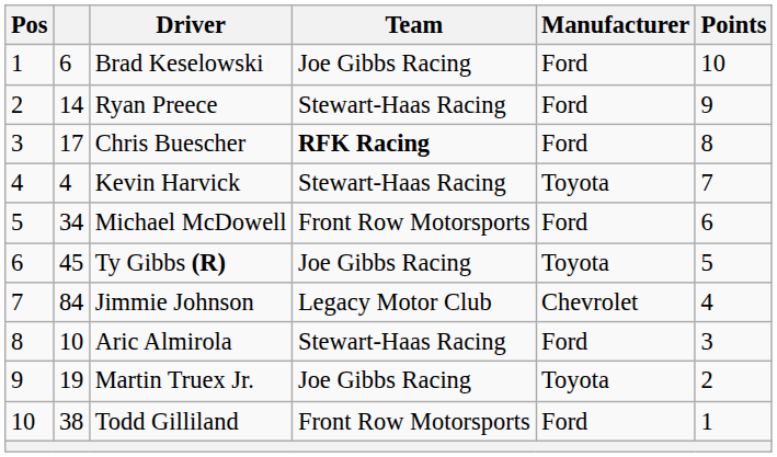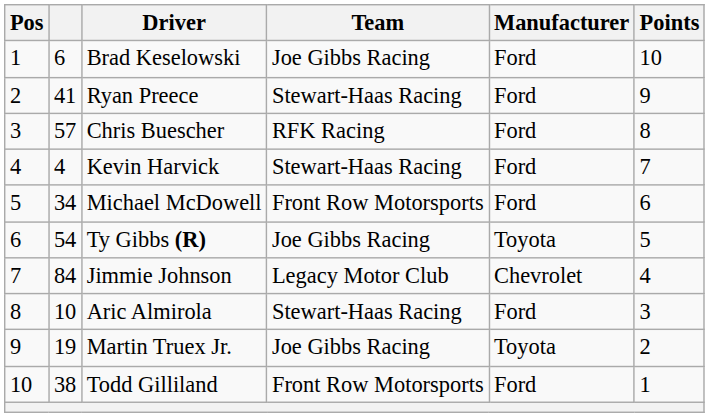Ryan Preece | column 2: 14 -> 41
Chris Buescher | column 2: 17 -> 57
Chris Buescher | Team: bold -> normal
Kevin Harvick | Manufacturer: Toyota -> Ford
Ty Gibbs (R) | column 2: 45 -> 54
